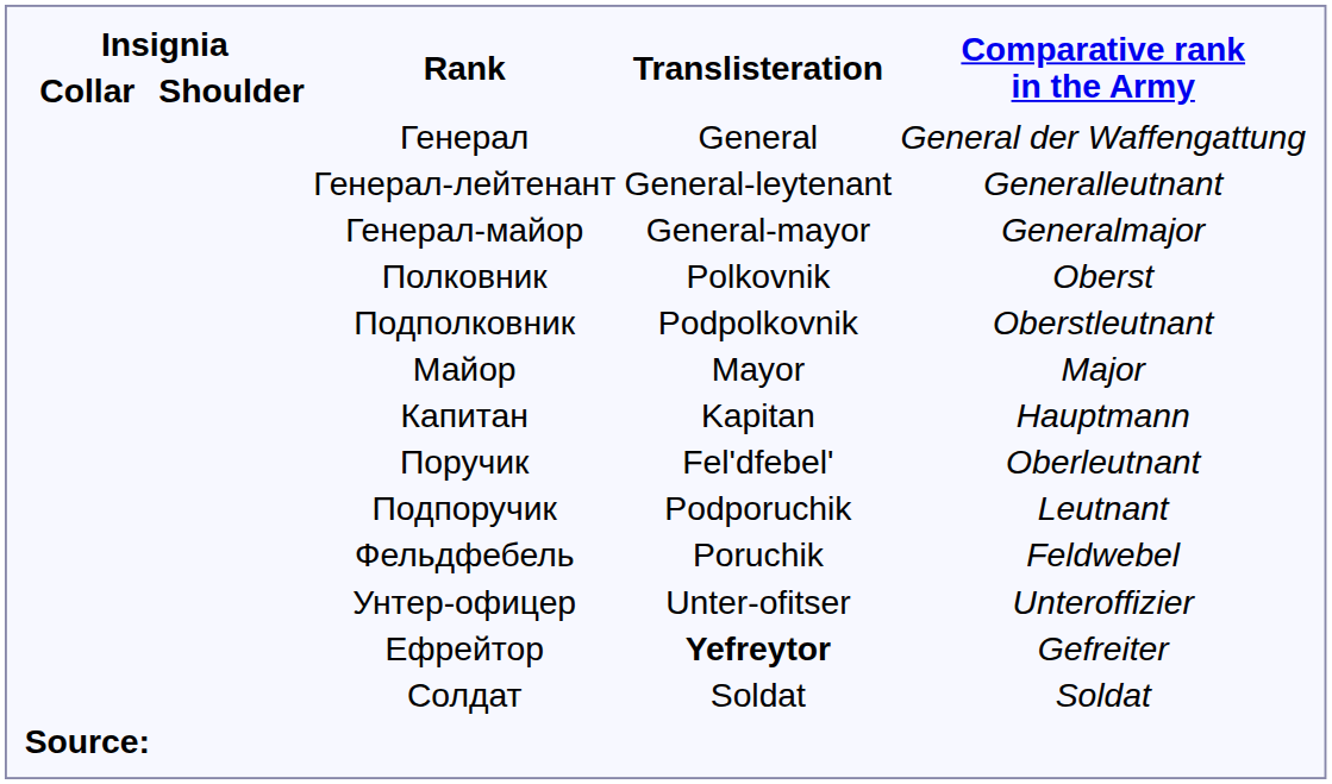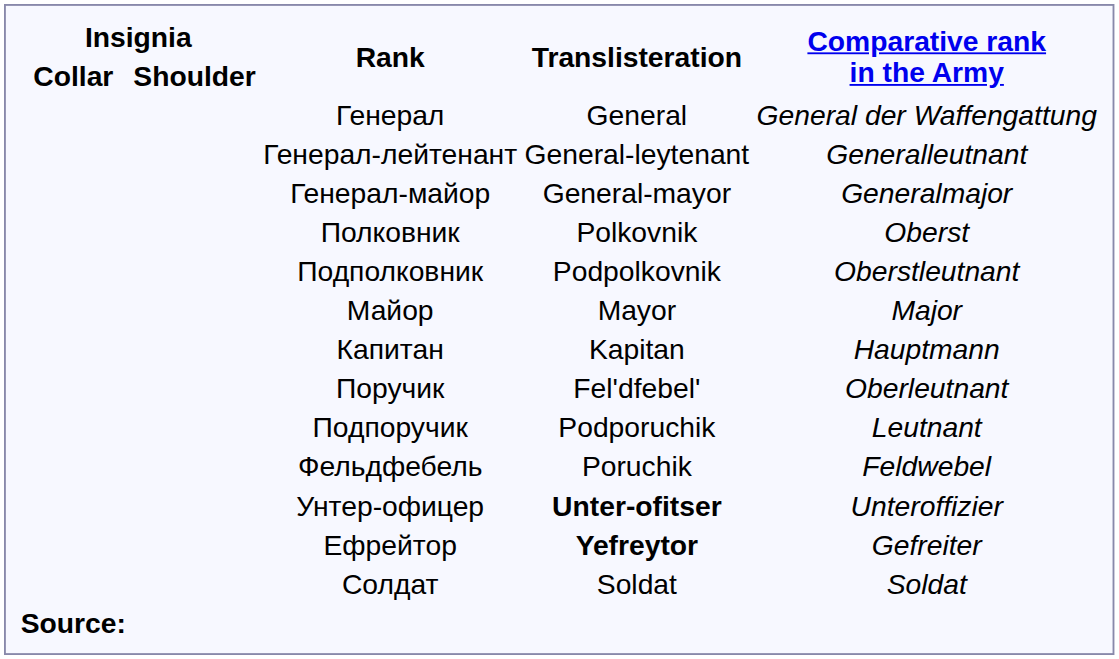Унтер-офицер | Translisteration: normal -> bold
